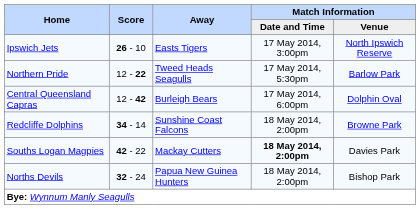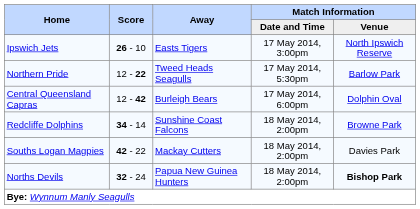Souths Logan Magpies | Match Information / Date and Time: bold -> normal
Norths Devils | Match Information / Venue: normal -> bold
